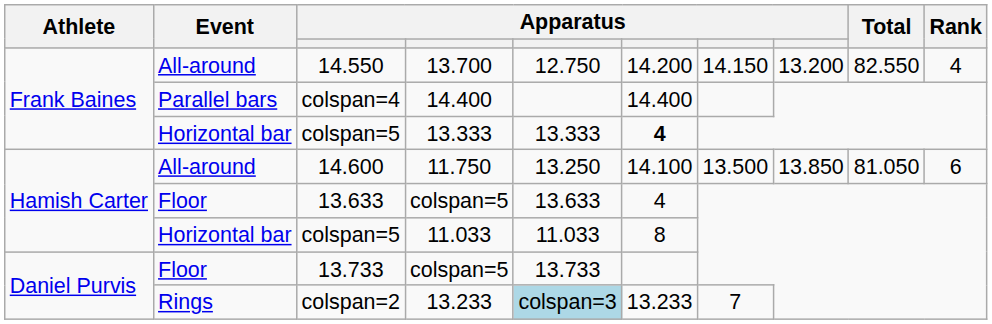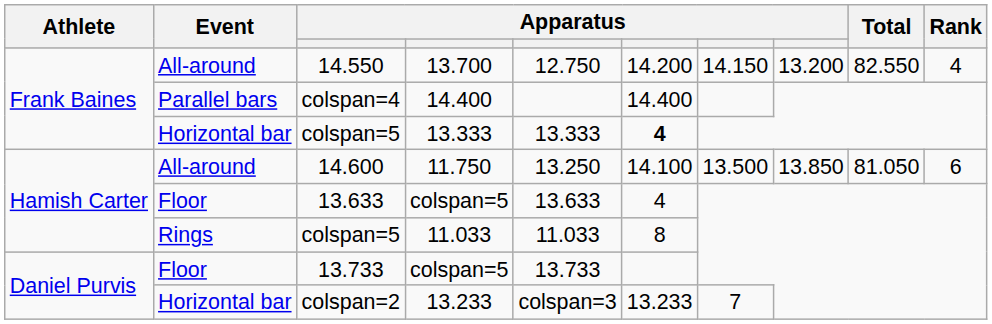colspan=5 / 11.033 | Event: Horizontal bar -> Rings
colspan=2 | Event: Rings -> Horizontal bar
colspan=2 | column 5: lightblue background -> no background
